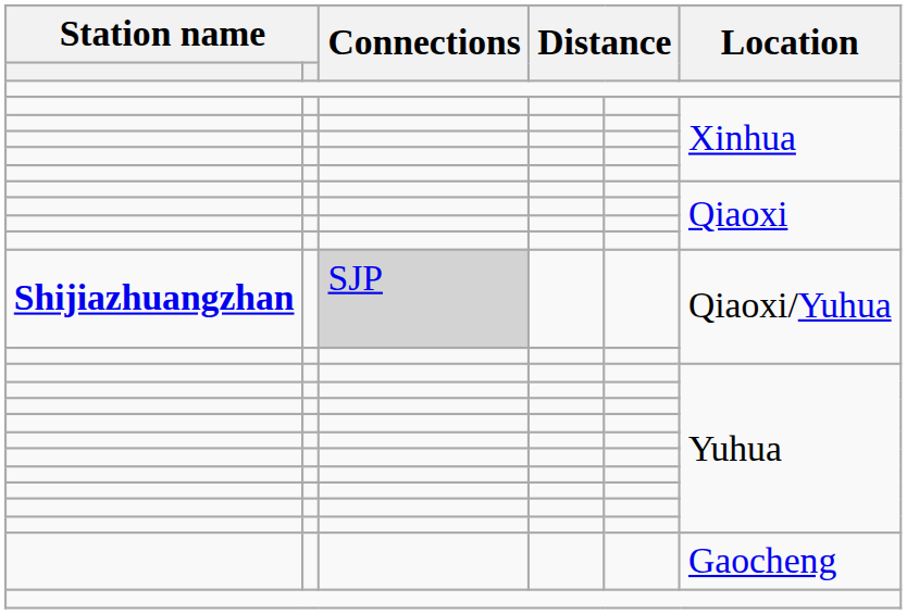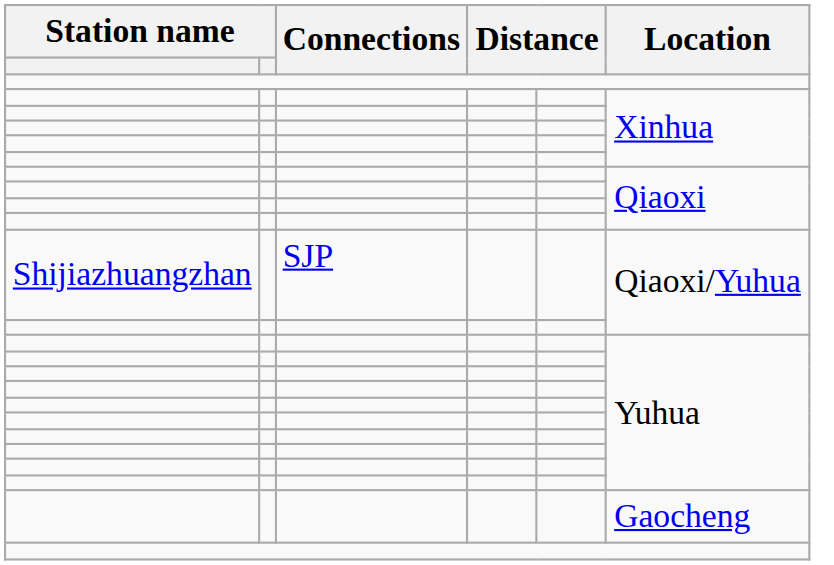Shijiazhuangzhan | column 1: bold -> normal
Shijiazhuangzhan | Connections: lightgrey background -> no background
